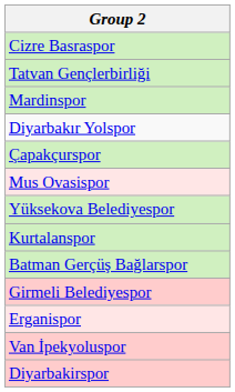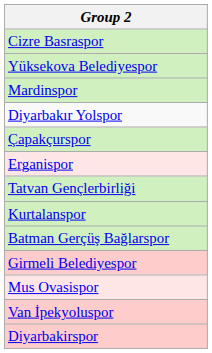row 3 | column 1: Tatvan Gençlerbirliği -> Yüksekova Belediyespor
row 7 | column 1: Mus Ovasispor -> Erganispor
row 8 | column 1: Yüksekova Belediyespor -> Tatvan Gençlerbirliği
row 12 | column 1: Erganispor -> Mus Ovasispor
